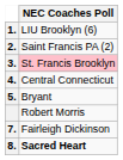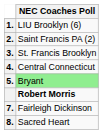St. Francis Brooklyn | NEC Coaches Poll: pink background -> no background
Bryant | NEC Coaches Poll: no background -> lightgreen background
Robert Morris | NEC Coaches Poll: normal -> bold
Sacred Heart | NEC Coaches Poll: bold -> normal
